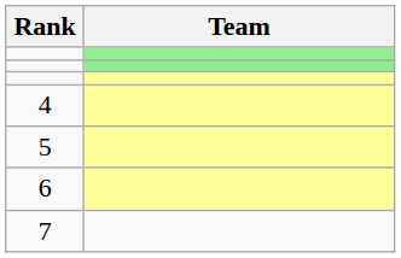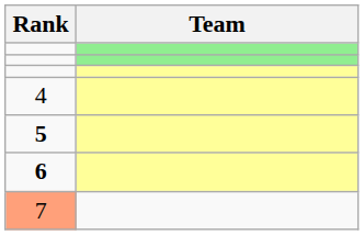row 6 | Rank: normal -> bold
row 7 | Rank: normal -> bold
row 8 | Rank: no background -> lightsalmon background
